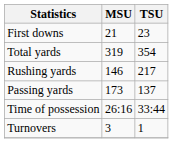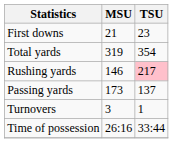Rushing yards | TSU: no background -> pink background
rows swapped: Turnovers <-> Time of possession
